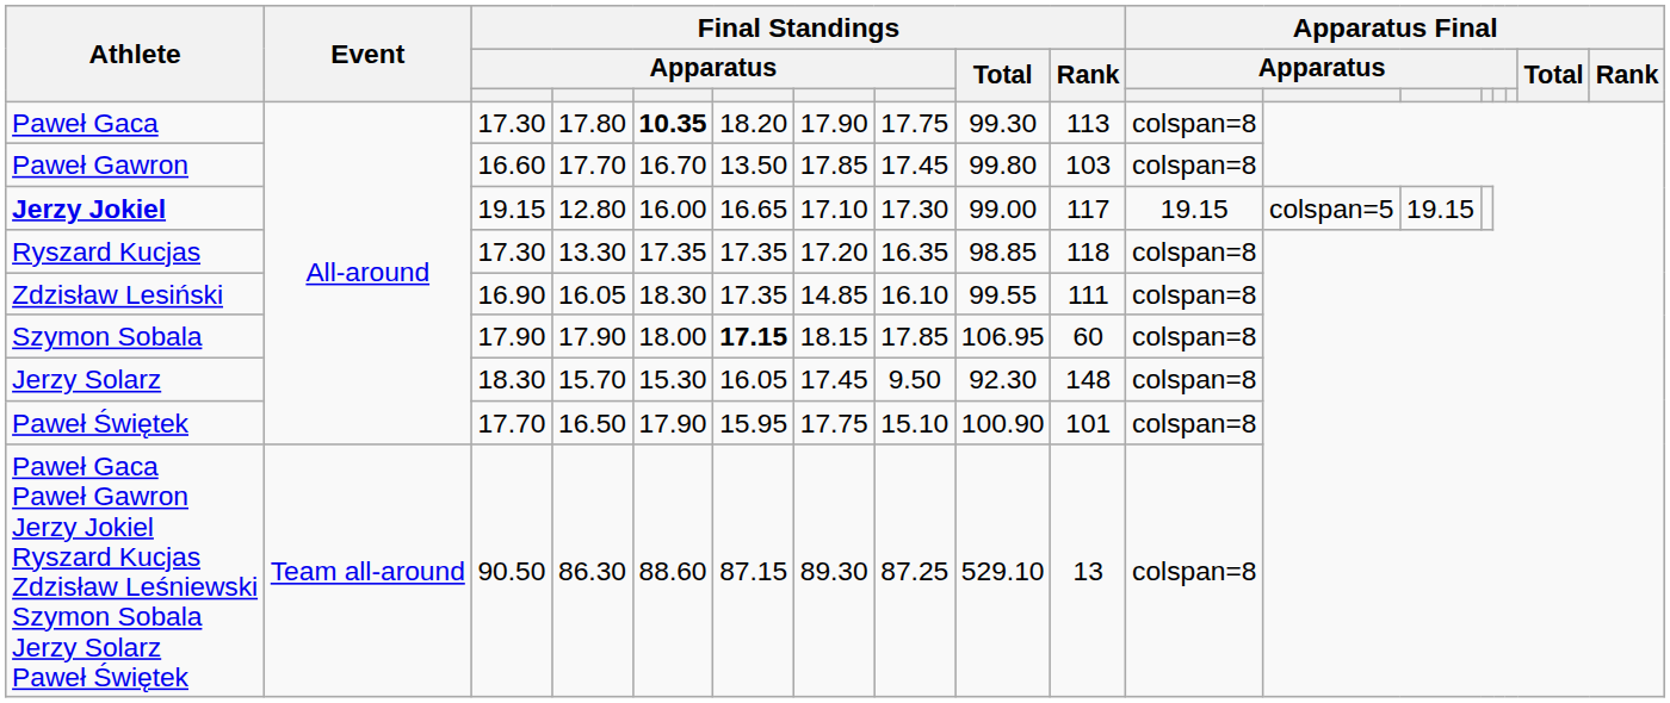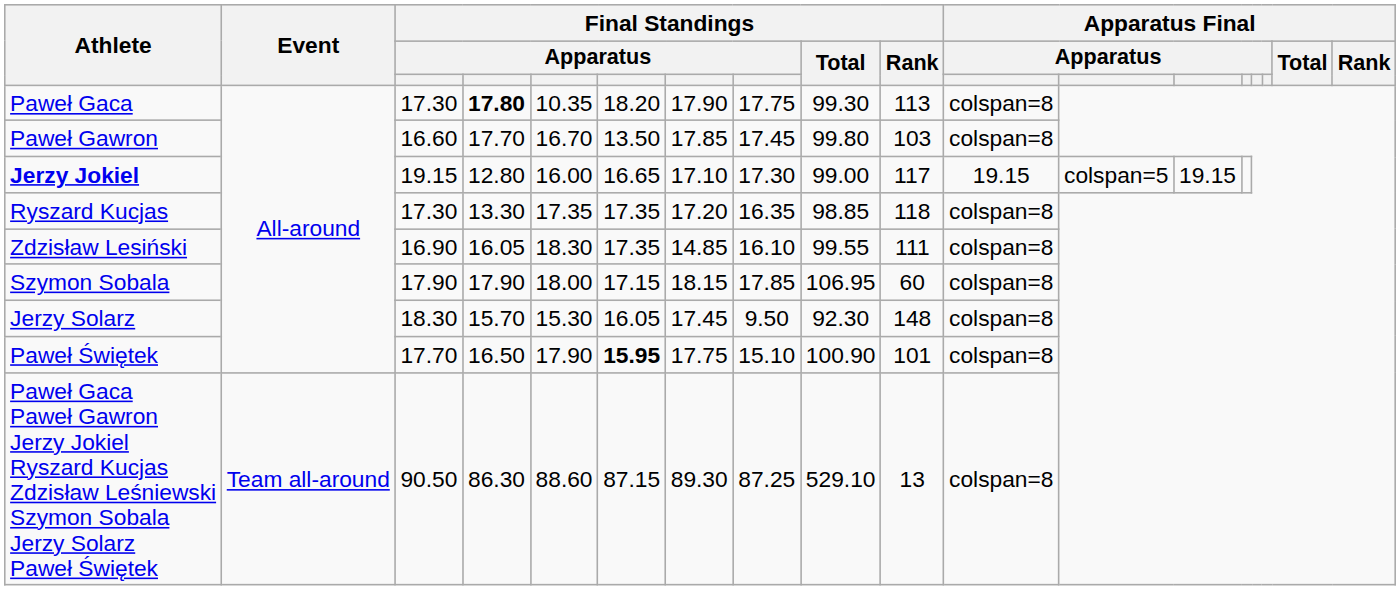row 4 | column 4: normal -> bold
row 4 | column 5: bold -> normal
row 9 | column 6: bold -> normal
row 11 | column 6: normal -> bold
